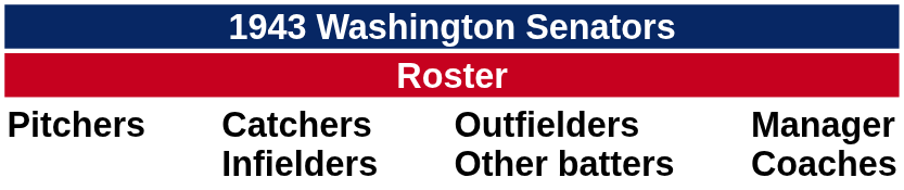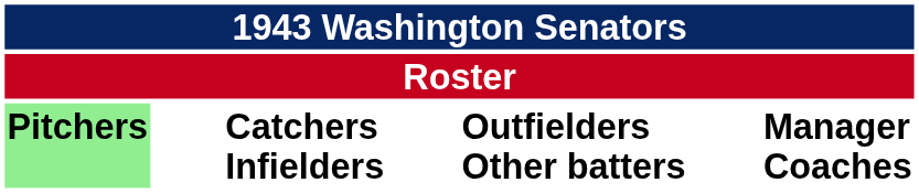Pitchers | column 1: no background -> lightgreen background
